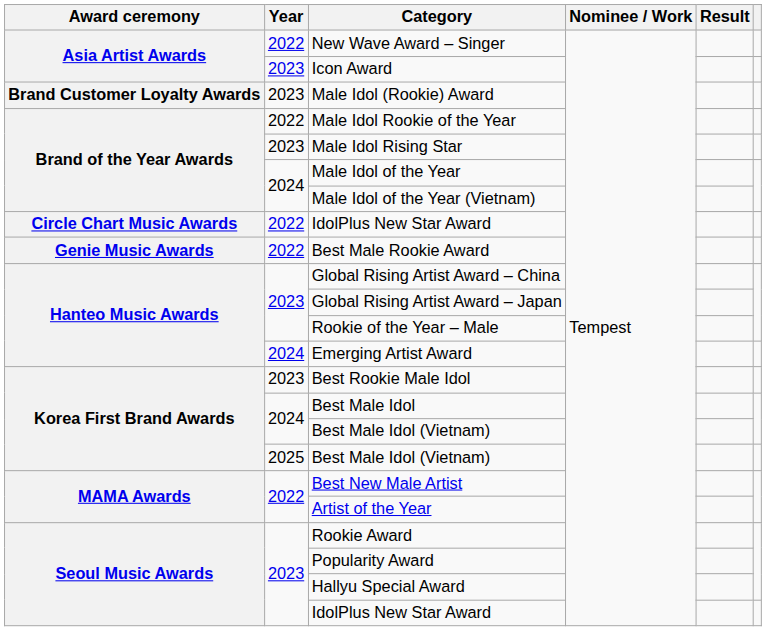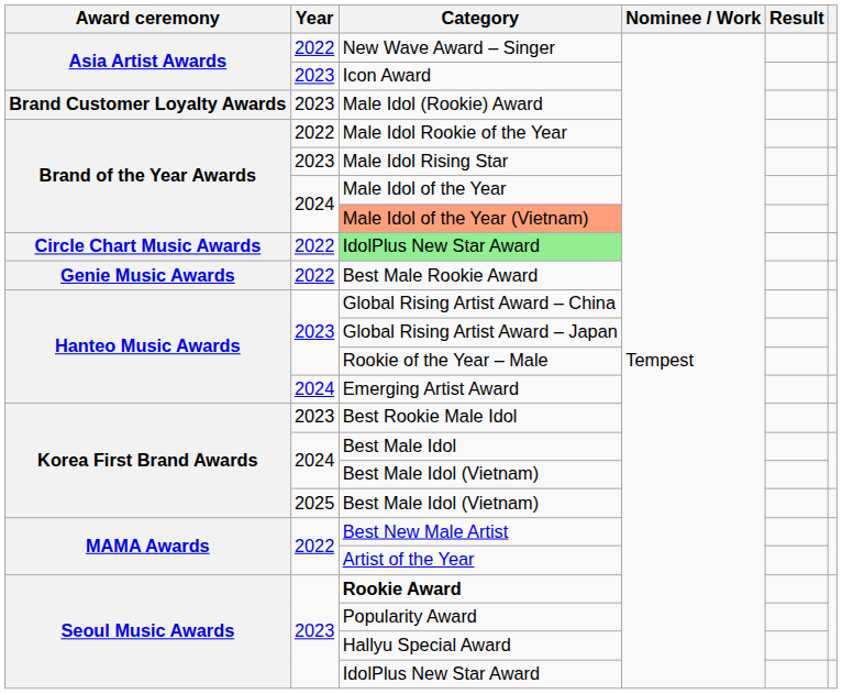Male Idol of the Year (Vietnam) | Category: no background -> lightsalmon background
2022 / IdolPlus New Star Award | Category: no background -> lightgreen background
Rookie Award | Category: normal -> bold
